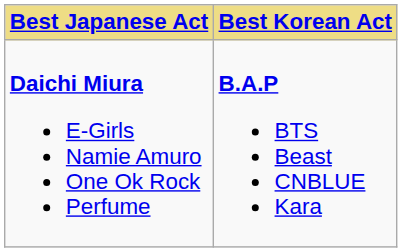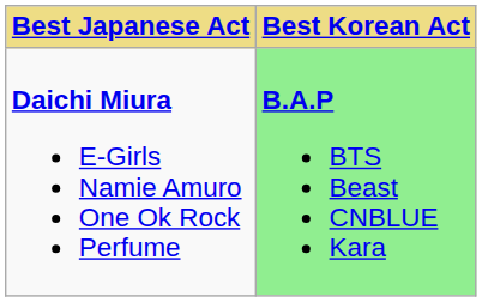Daichi Miura E-Girls Namie Amuro One Ok Rock Perfume | Best Korean Act: no background -> lightgreen background
